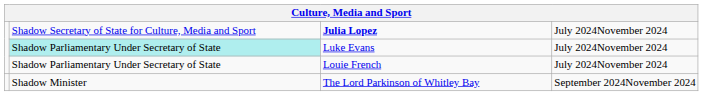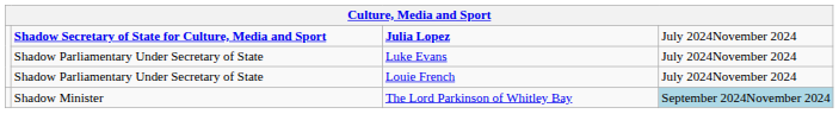Julia Lopez | column 2: normal -> bold
Luke Evans | column 2: paleturquoise background -> no background
The Lord Parkinson of Whitley Bay | column 4: no background -> lightblue background
